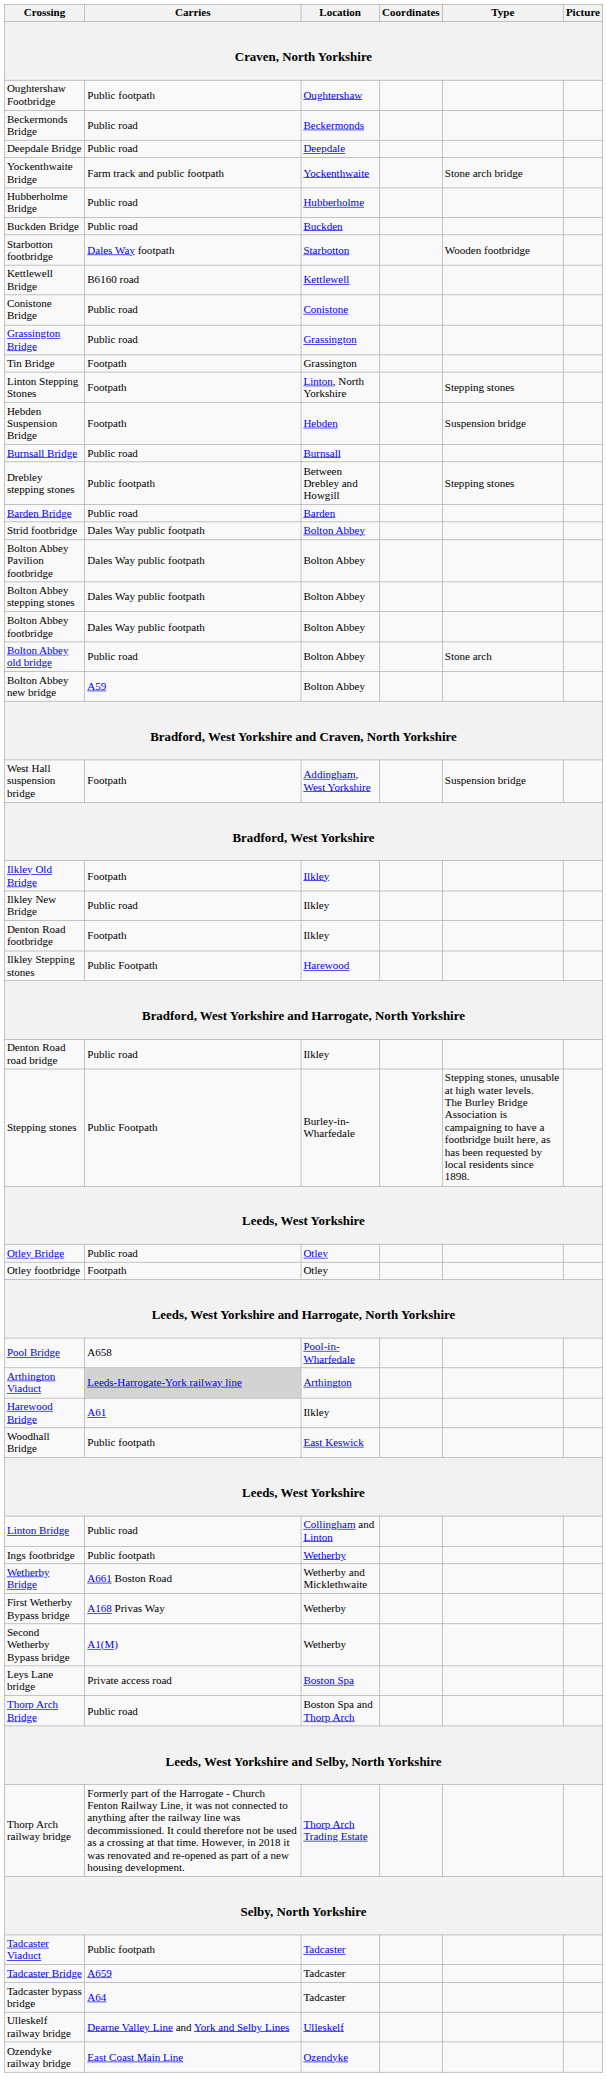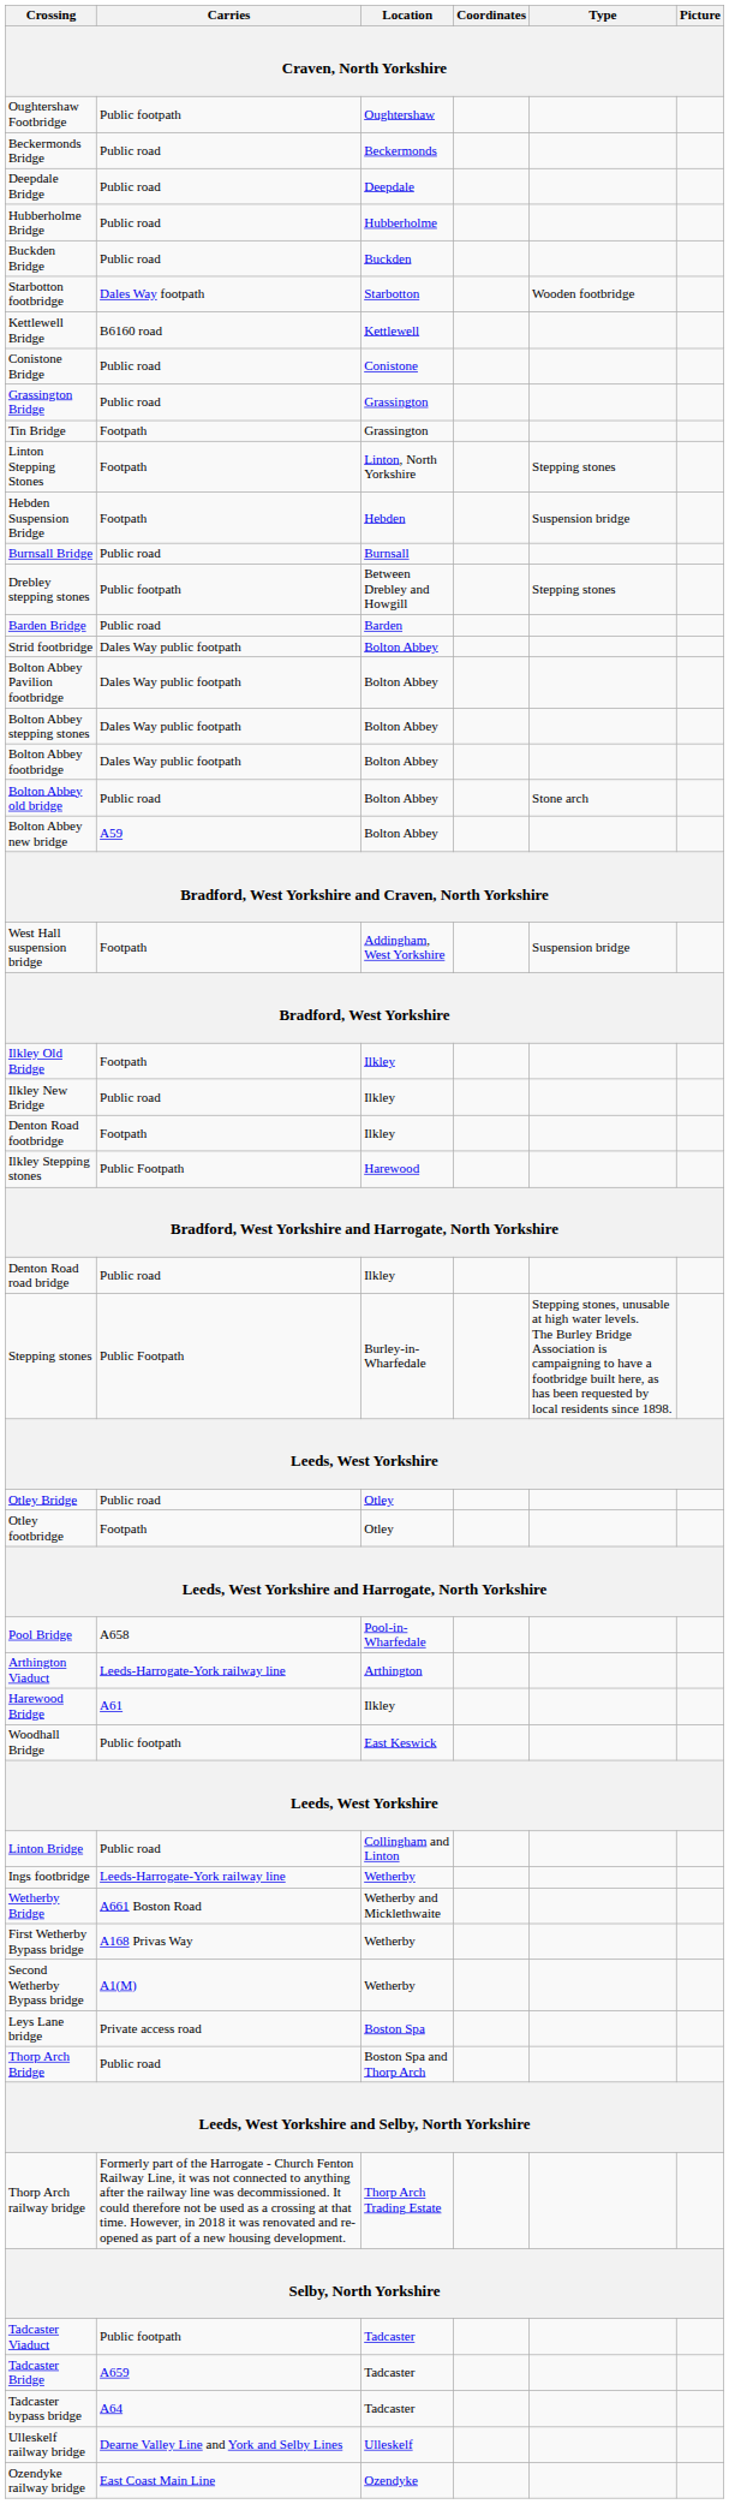- row: Yockenthwaite Bridge | Farm track and public footpath | Yockenthwaite | Stone arch bridge
Arthington Viaduct | Carries: lightgrey background -> no background
Ings footbridge | Carries: Public footpath -> Leeds-Harrogate-York railway line
